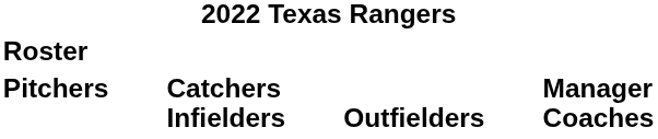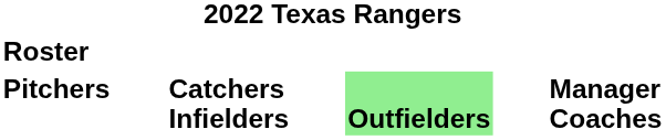Pitchers | column 3: no background -> lightgreen background
